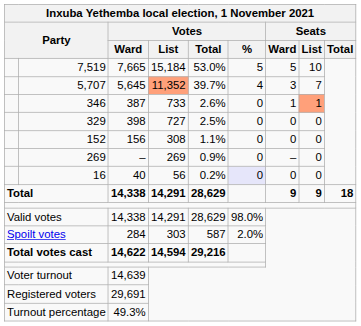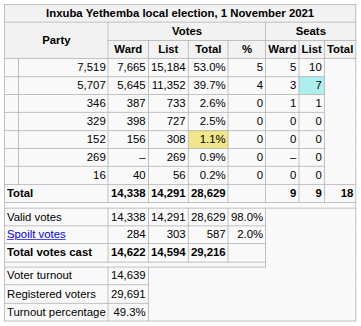5,707 | Votes / List: lightsalmon background -> no background
5,707 | Seats / List: no background -> paleturquoise background
346 | Seats / List: lightsalmon background -> no background
152 | Votes / Total: no background -> khaki background
16 | Votes / %: lavender background -> no background
